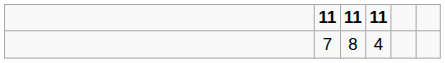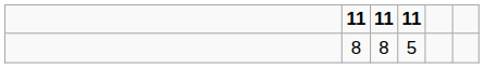row 2 | column 2: 7 -> 8
row 2 | column 4: 4 -> 5
